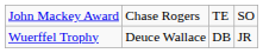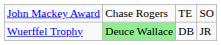Wuerffel Trophy | column 2: no background -> lightgreen background
